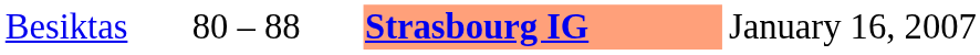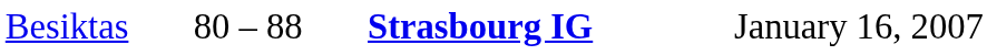Besiktas | column 3: lightsalmon background -> no background
